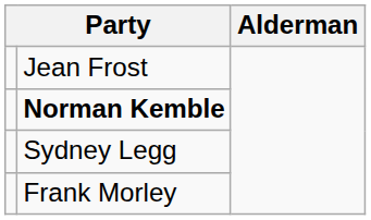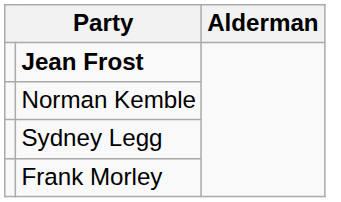Jean Frost | column 2: normal -> bold
Norman Kemble | column 2: bold -> normal
